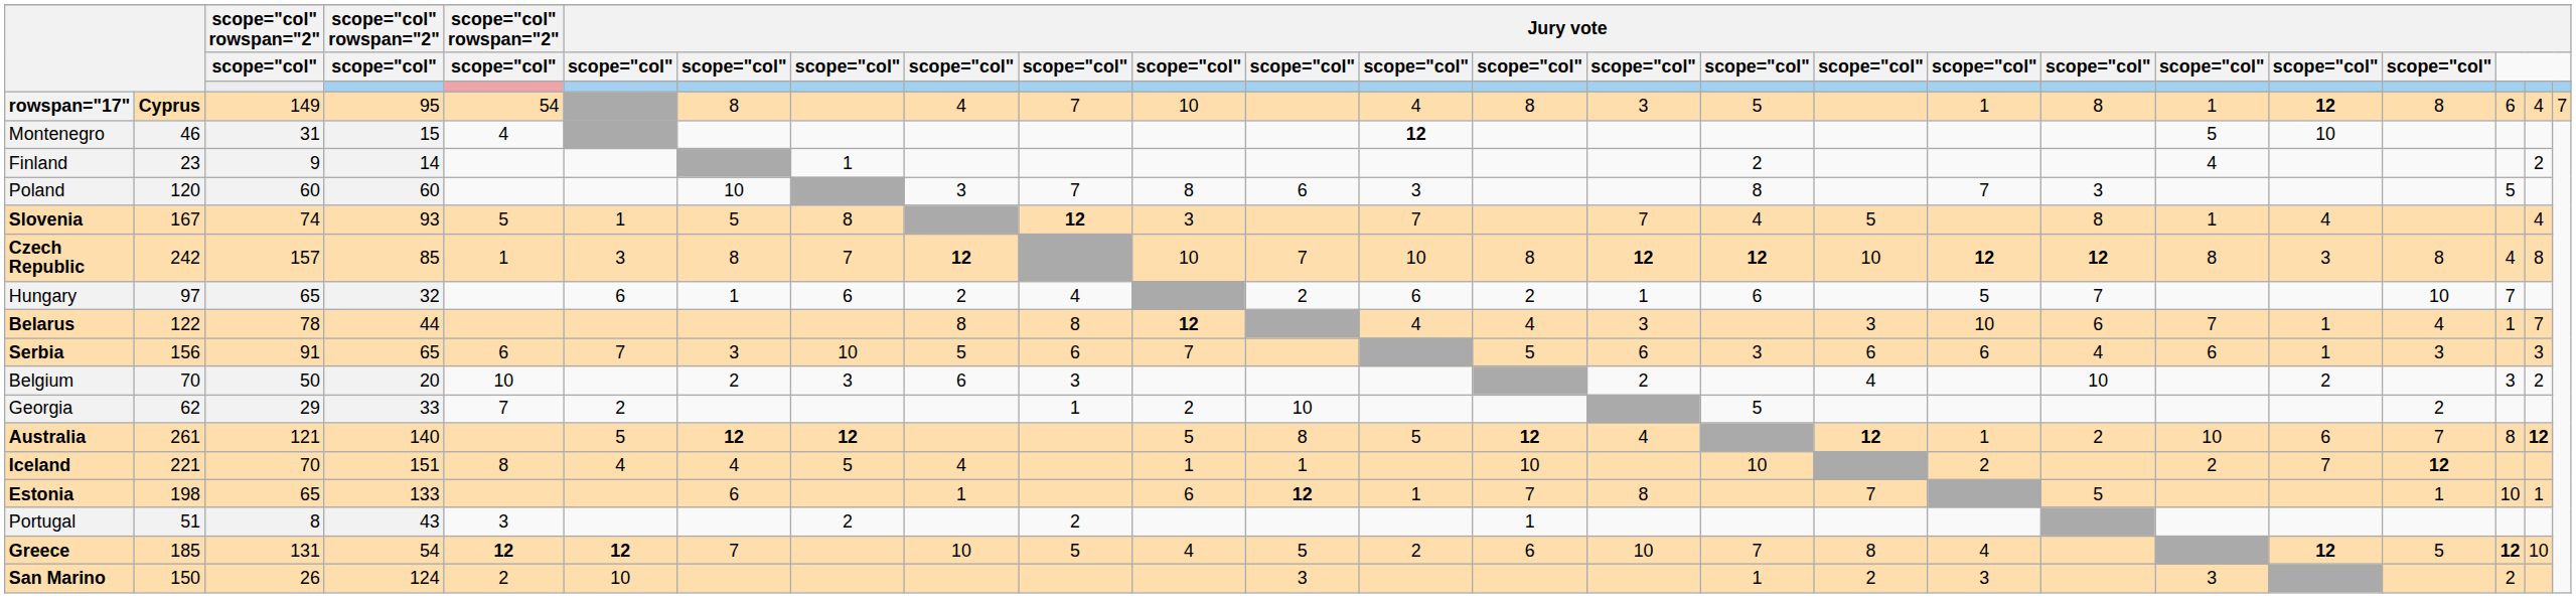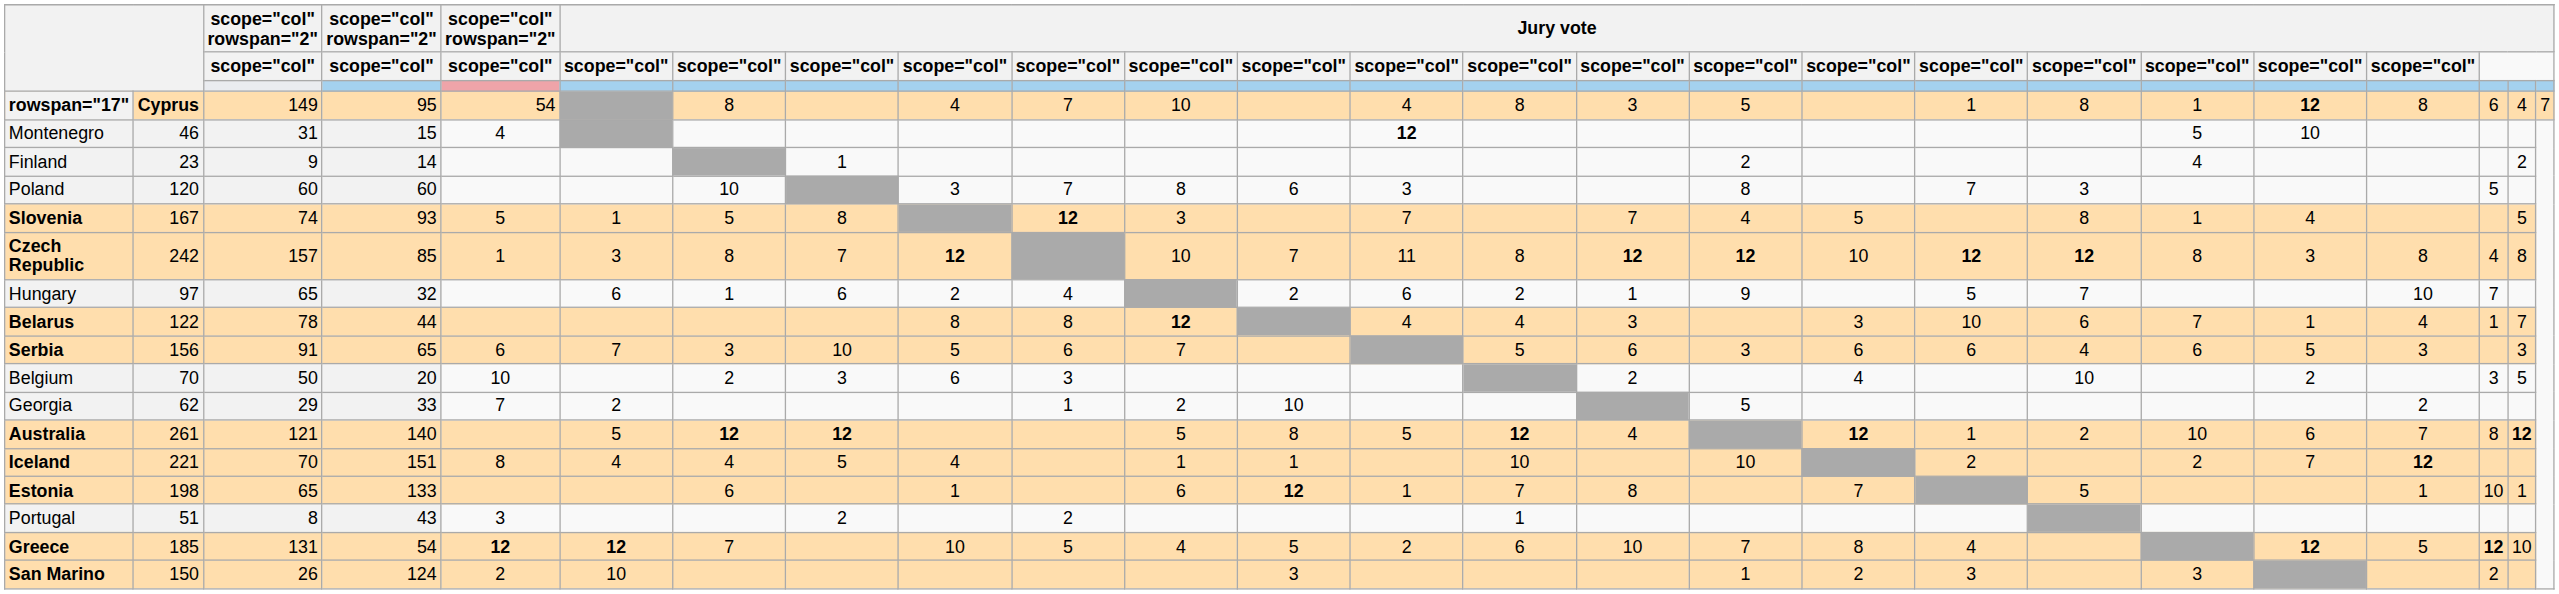Slovenia | column 24: 4 -> 5
Czech Republic | column 13: 10 -> 11
Hungary | column 16: 6 -> 9
Serbia | column 21: 1 -> 5
Belgium | column 24: 2 -> 5
